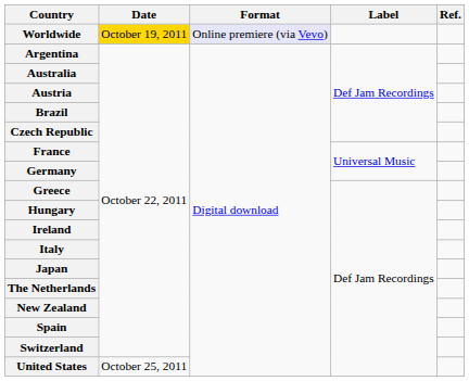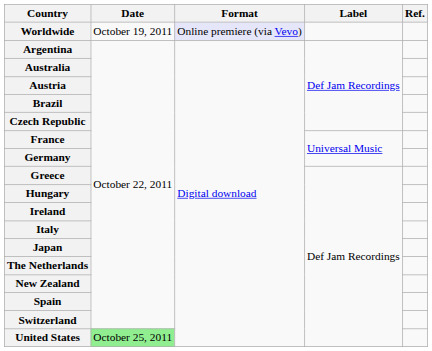Worldwide | Date: gold background -> no background
United States | Date: no background -> lightgreen background
